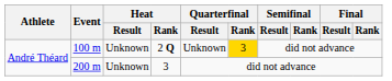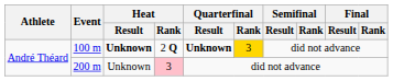100 m | Heat / Result: normal -> bold
100 m | Quarterfinal / Result: normal -> bold
200 m | Heat / Rank: no background -> pink background
